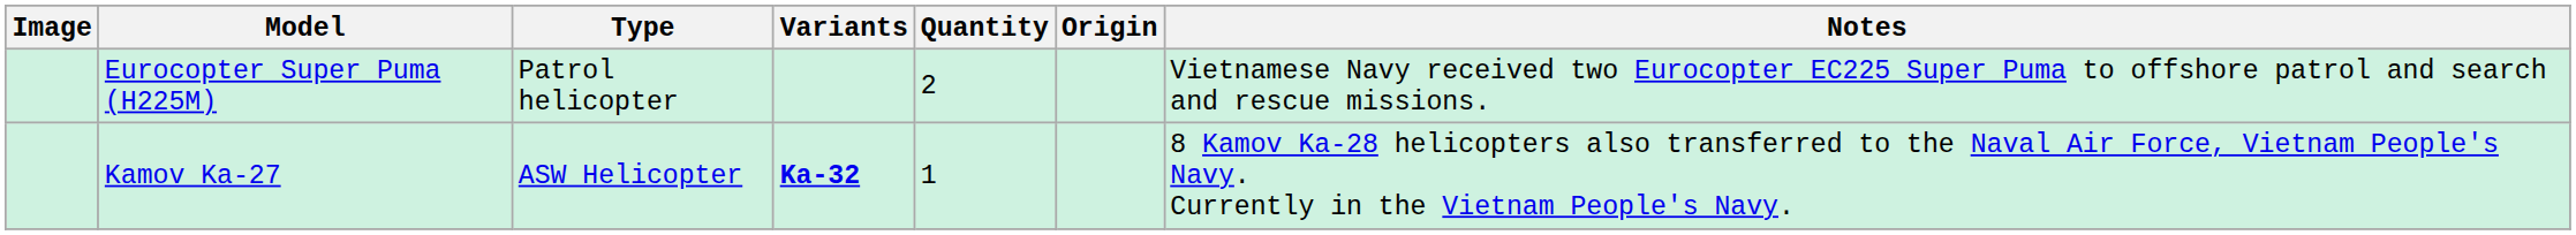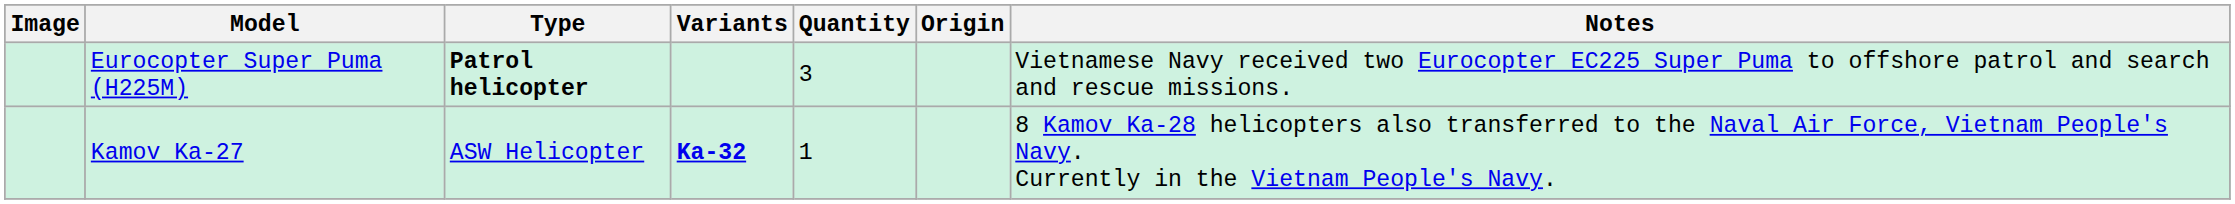Eurocopter Super Puma (H225M) | Type: normal -> bold
Eurocopter Super Puma (H225M) | Quantity: 2 -> 3
